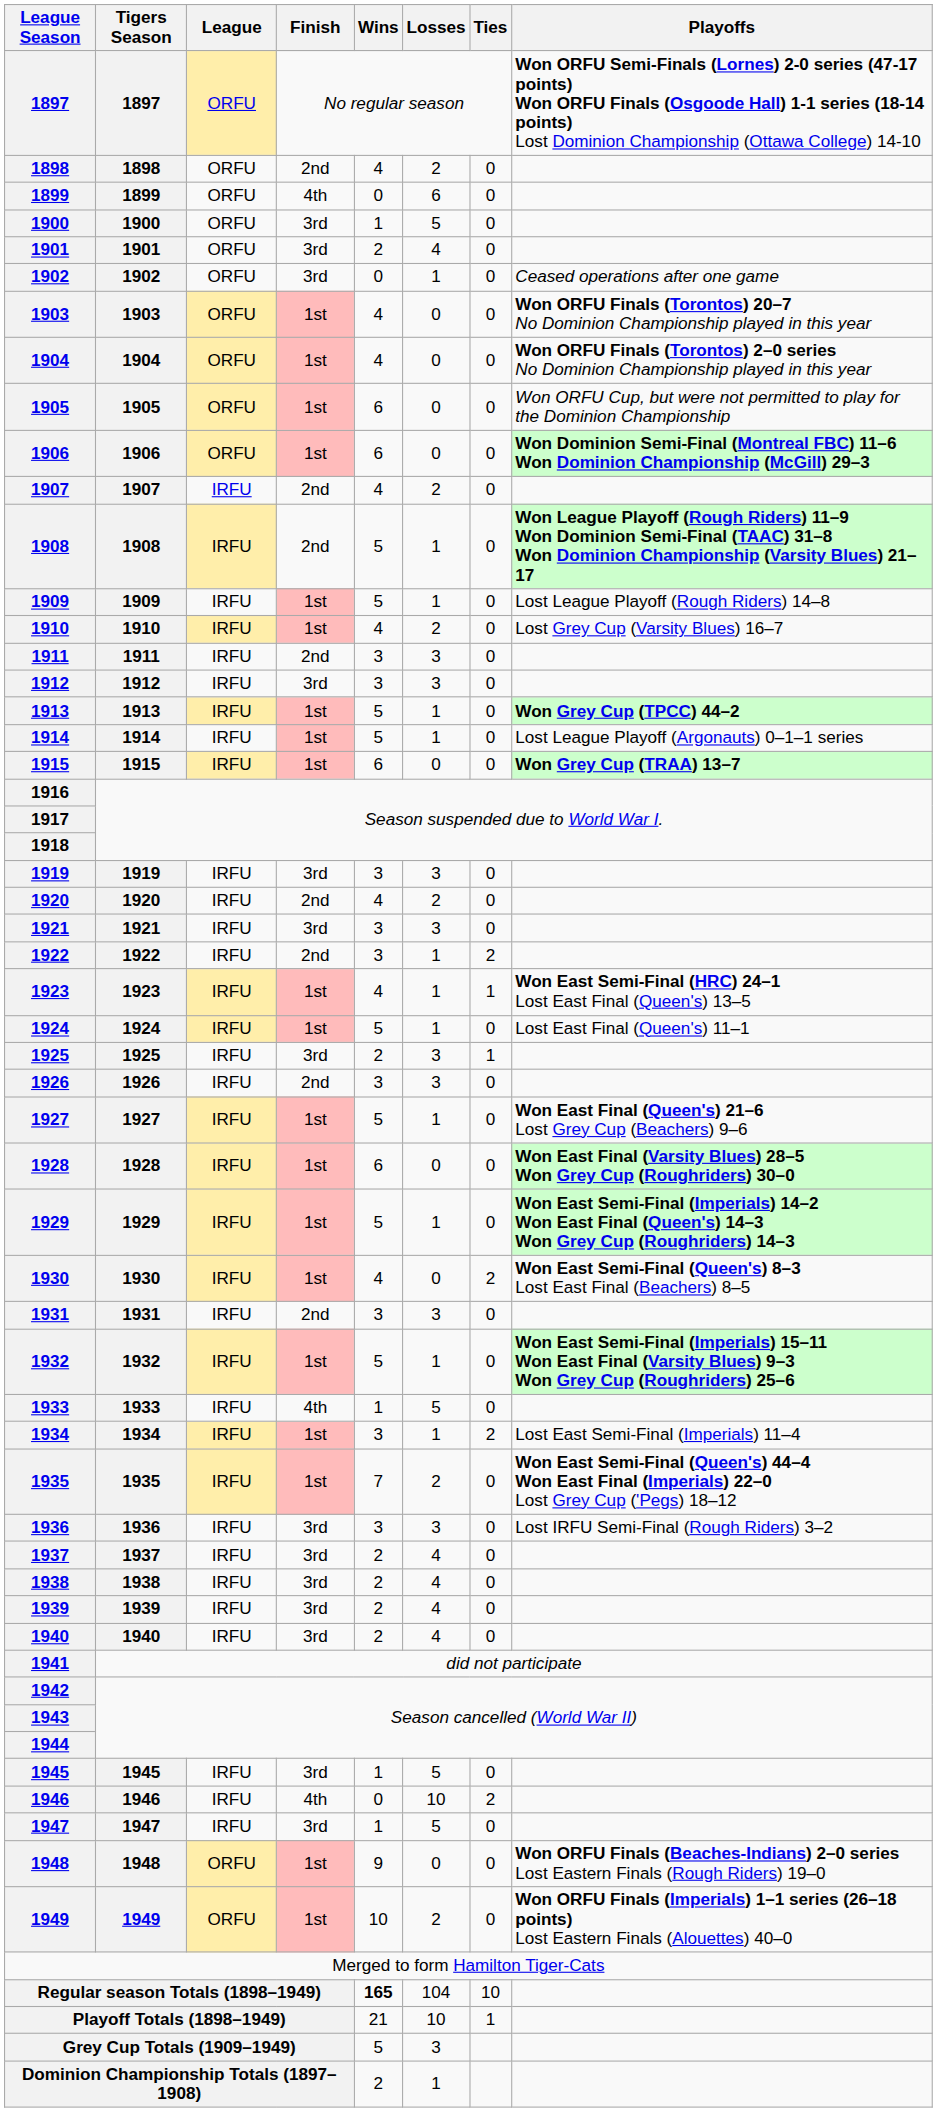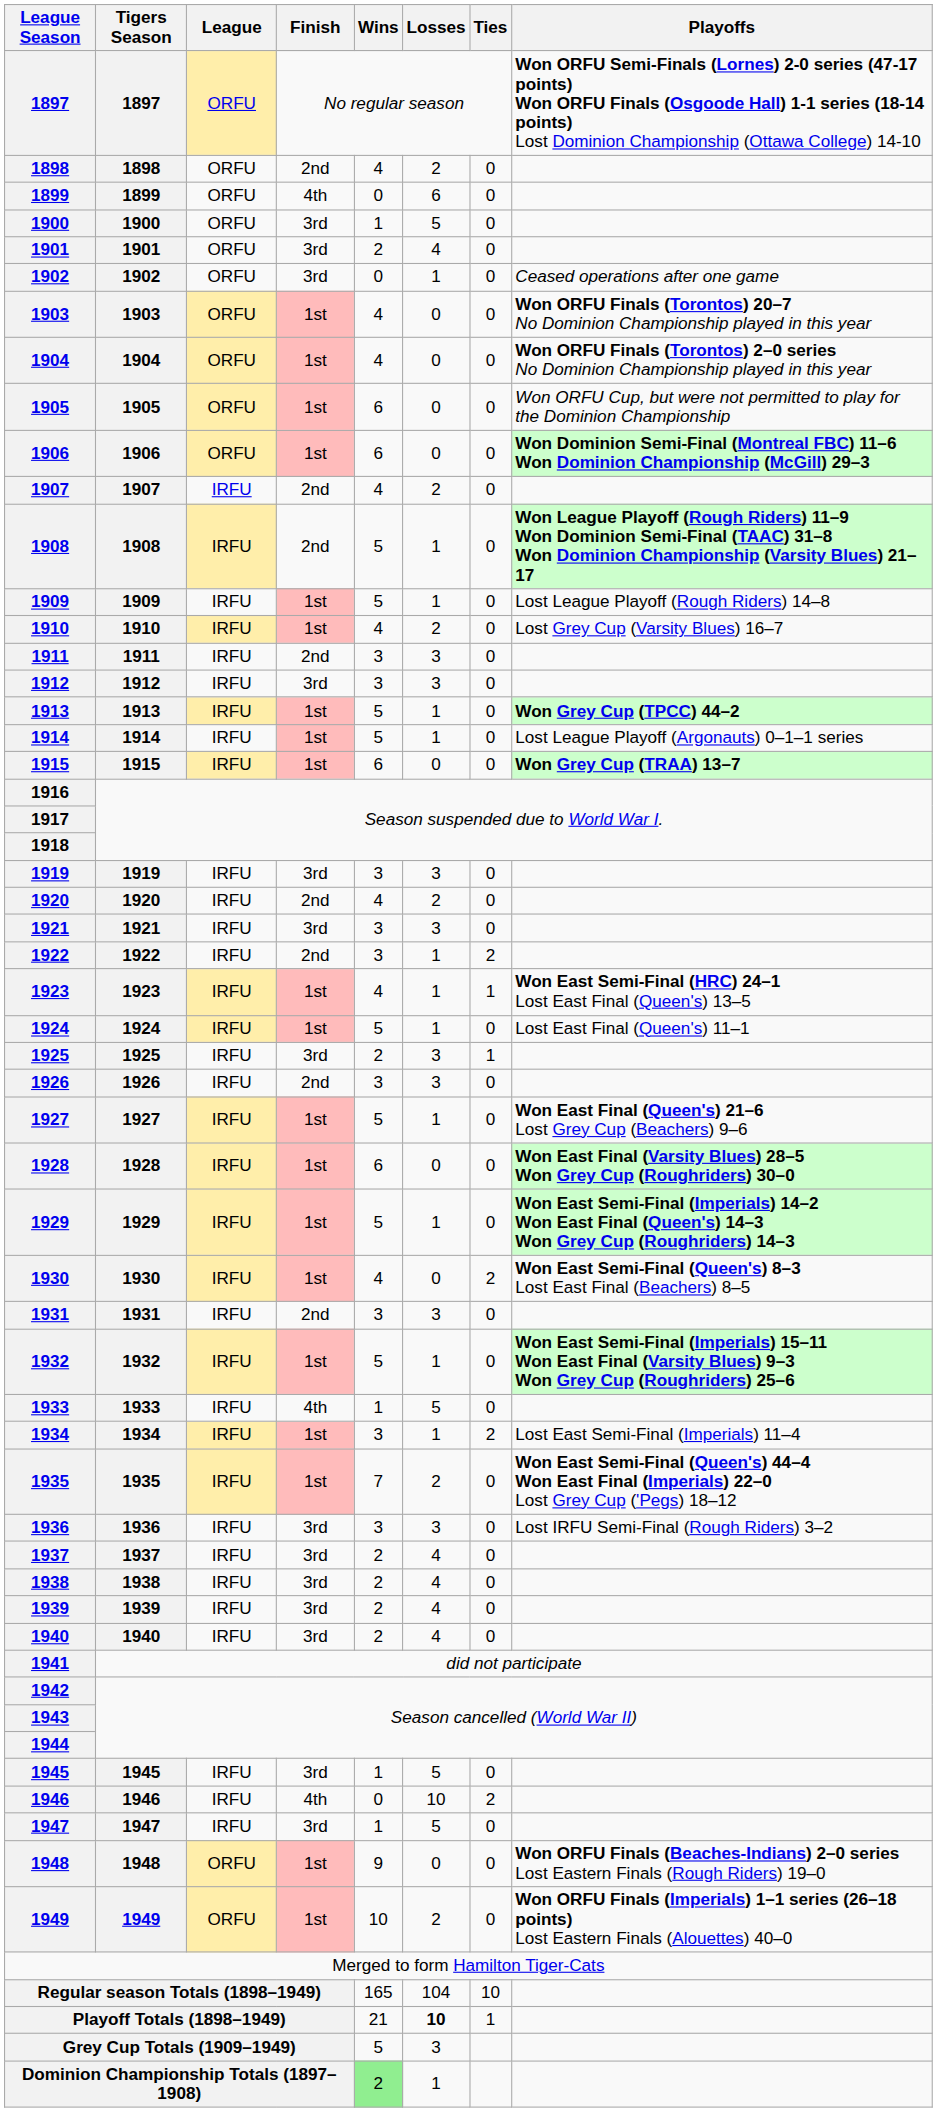Regular season Totals (1898–1949) | Wins: bold -> normal
Playoff Totals (1898–1949) | Losses: normal -> bold
Dominion Championship Totals (1897–1908) | Wins: no background -> lightgreen background
